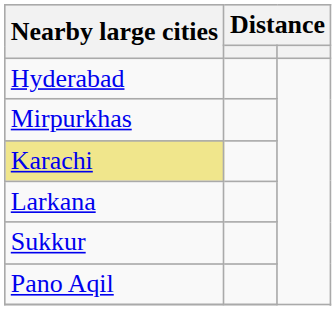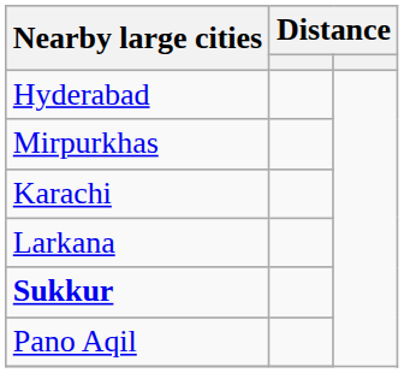Karachi | Nearby large cities: khaki background -> no background
Sukkur | Nearby large cities: normal -> bold
